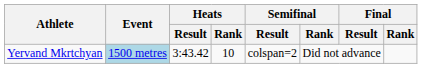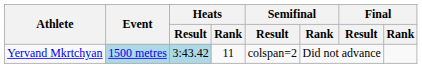Yervand Mkrtchyan | Heats / Result: no background -> lightblue background
Yervand Mkrtchyan | Heats / Rank: 10 -> 11
